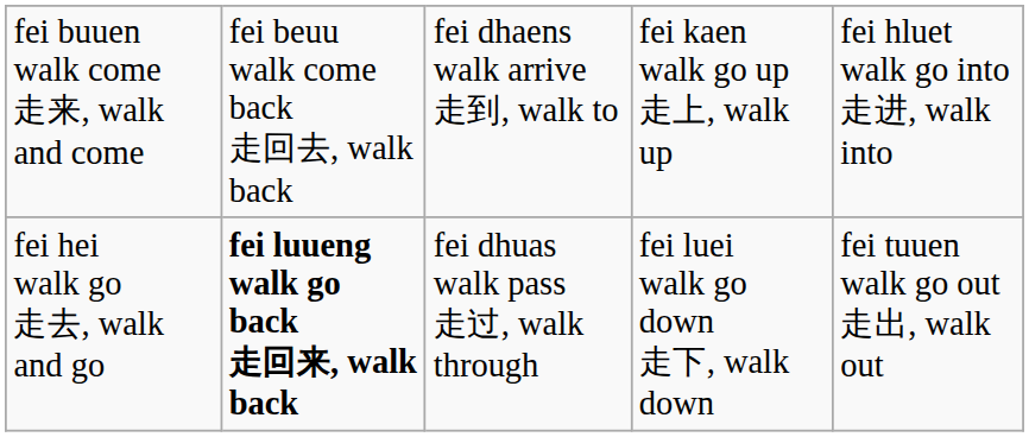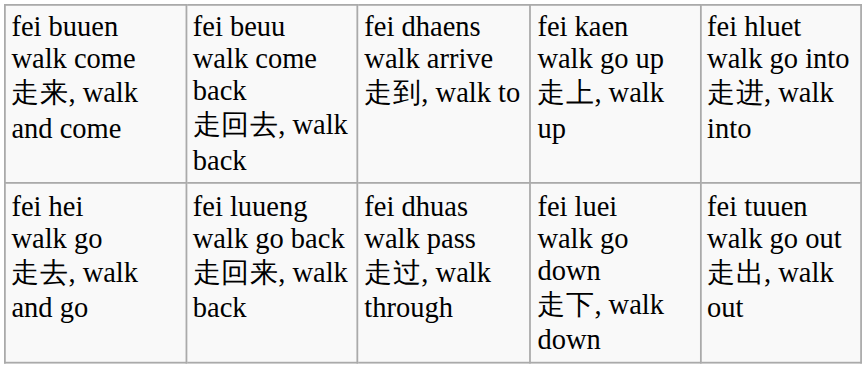fei hei walk go 走去, walk and go | column 2: bold -> normal
